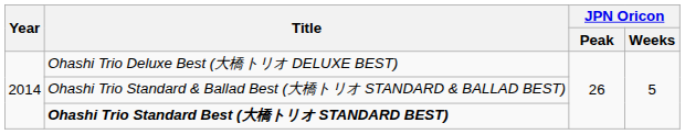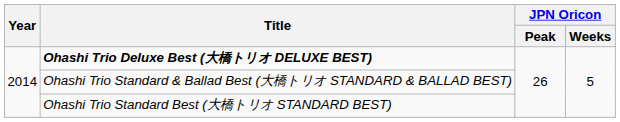Ohashi Trio Deluxe Best (大橋トリオ DELUXE BEST) | Title: normal -> bold
Ohashi Trio Standard Best (大橋トリオ STANDARD BEST) | Title: bold -> normal
